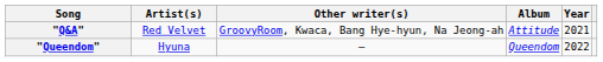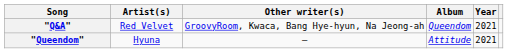"Q&A" | Album: Attitude -> Queendom
"Queendom" | Album: Queendom -> Attitude
"Queendom" | Year: 2022 -> 2021
